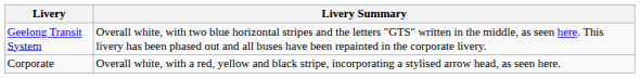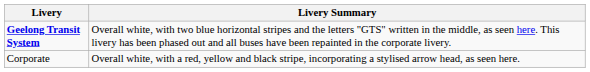row 2 | Livery: normal -> bold
